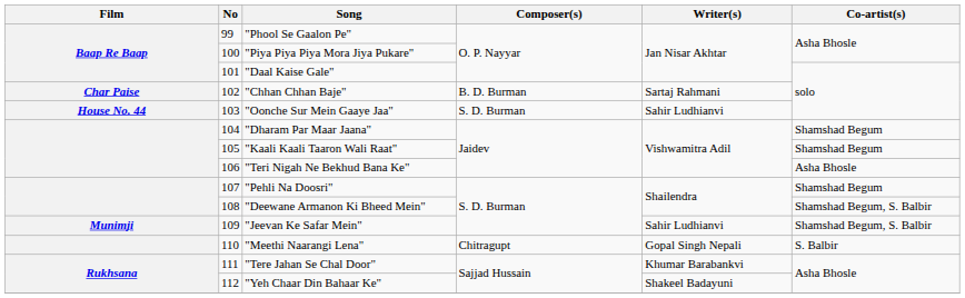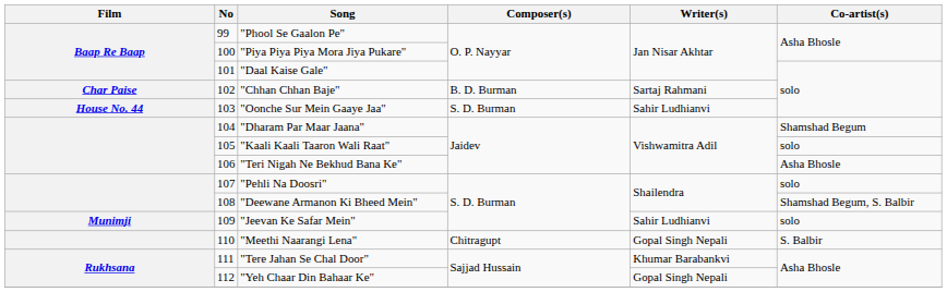"Kaali Kaali Taaron Wali Raat" | Co-artist(s): Shamshad Begum -> solo
"Pehli Na Doosri" | Co-artist(s): Shamshad Begum -> solo
"Jeevan Ke Safar Mein" | Co-artist(s): Shamshad Begum, S. Balbir -> solo
"Yeh Chaar Din Bahaar Ke" | Writer(s): Shakeel Badayuni -> Gopal Singh Nepali
